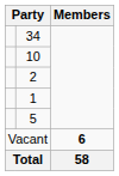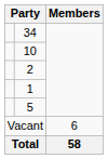Vacant | Members: bold -> normal
